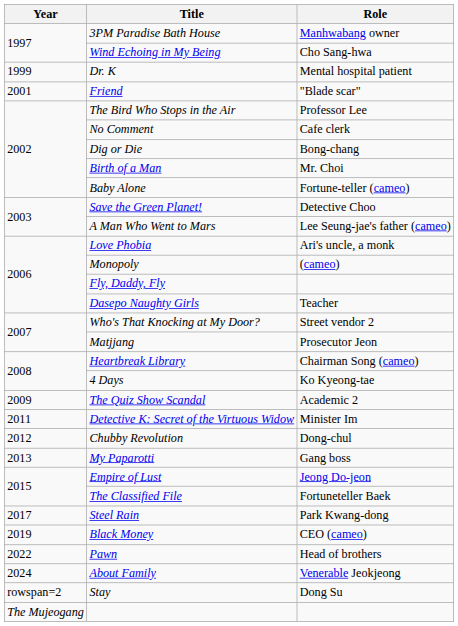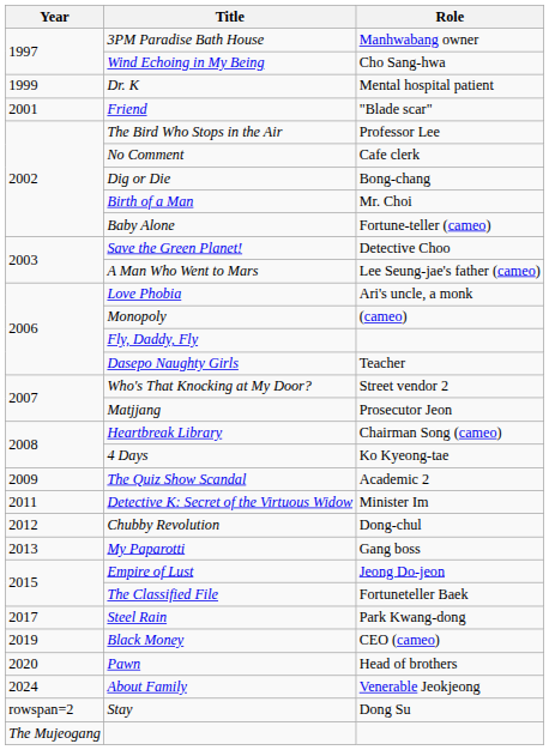Pawn | Year: 2022 -> 2020
